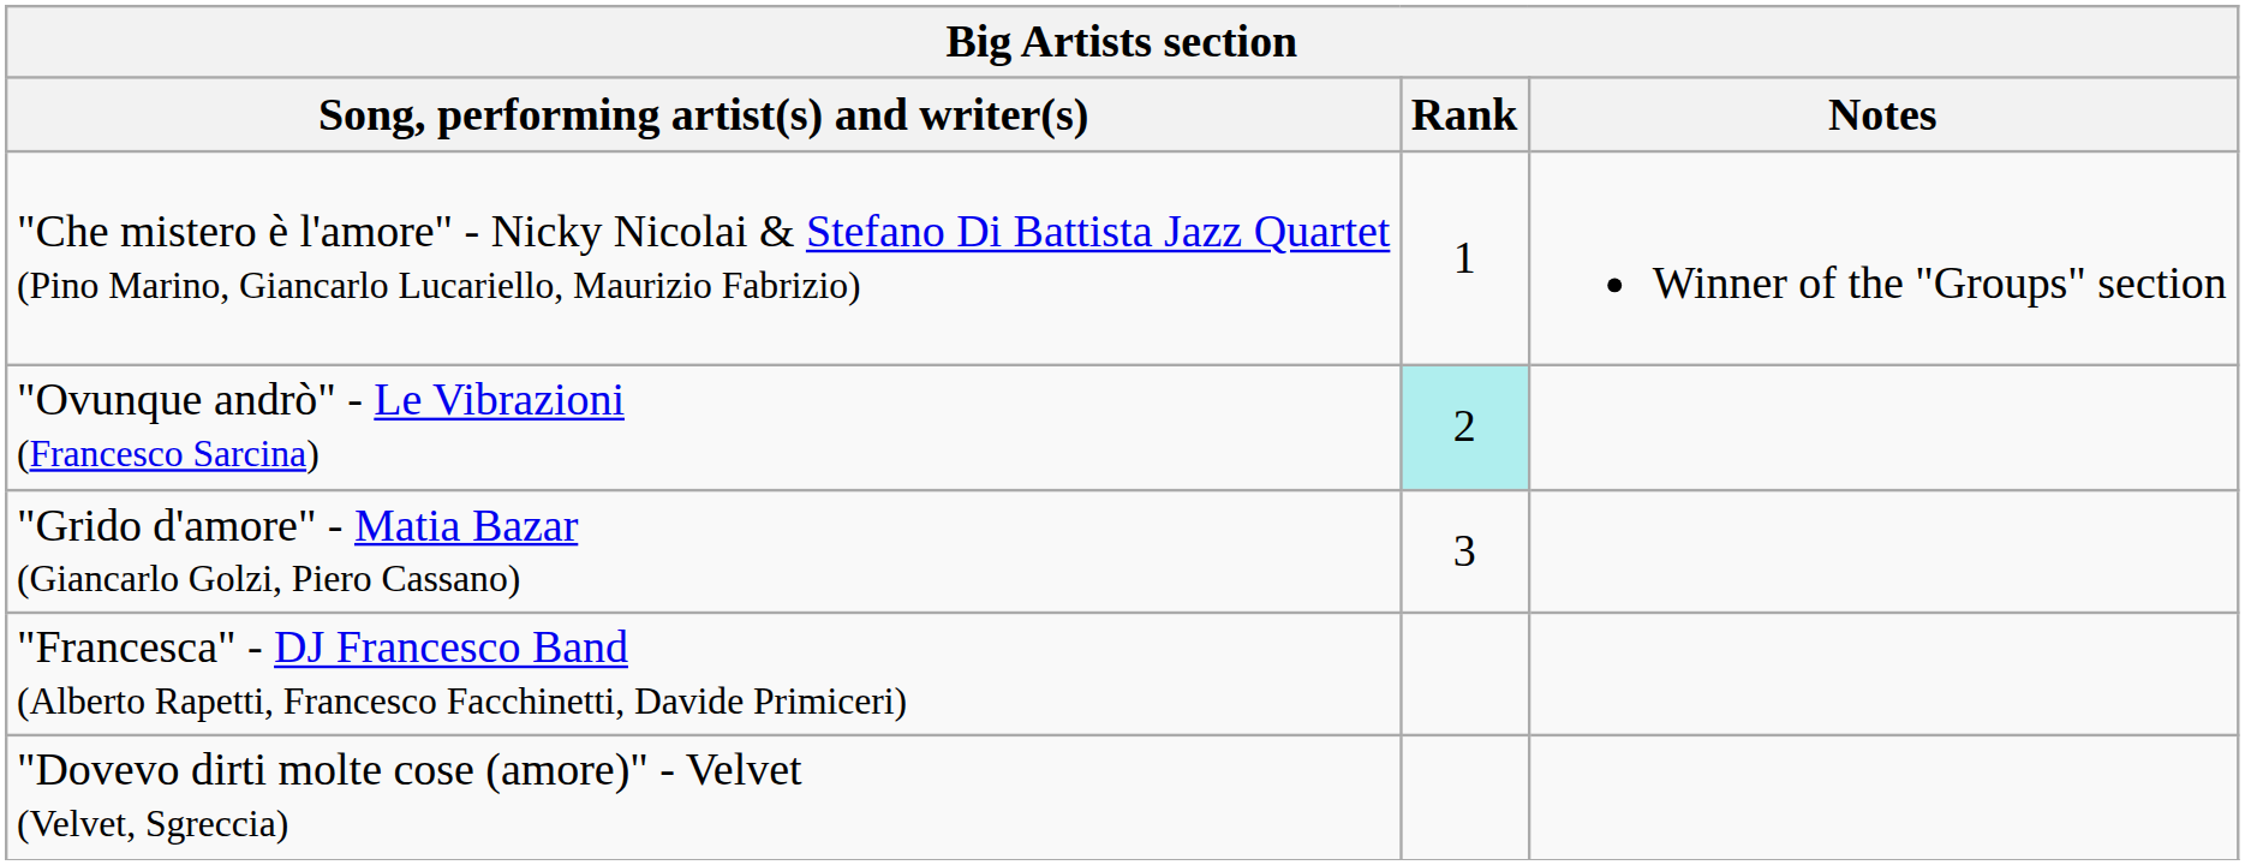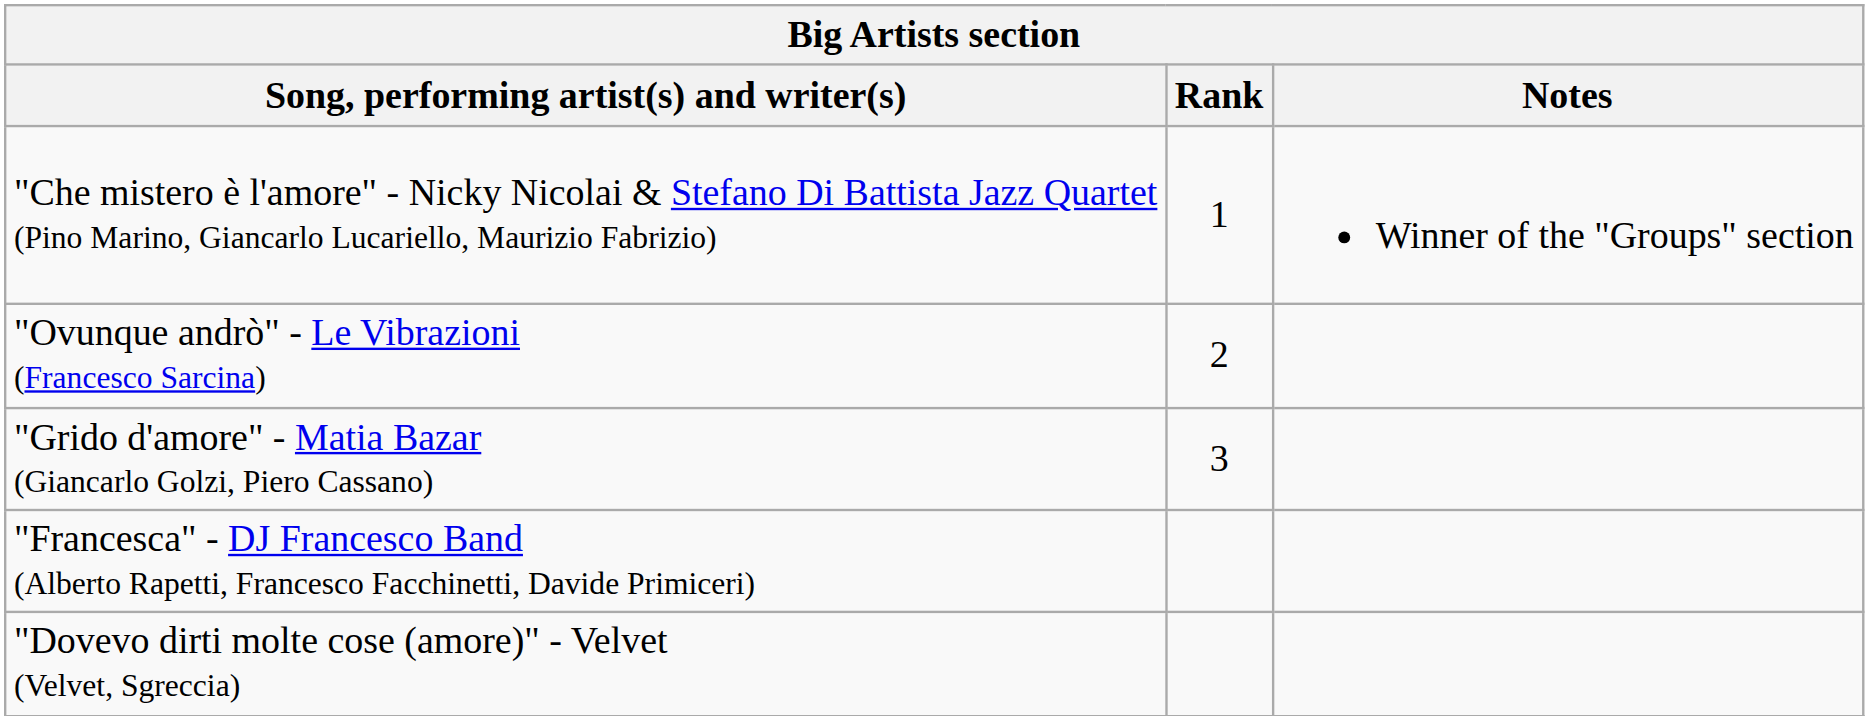"Ovunque andrò" - Le Vibrazioni (Francesco Sarcina) | Rank: paleturquoise background -> no background
